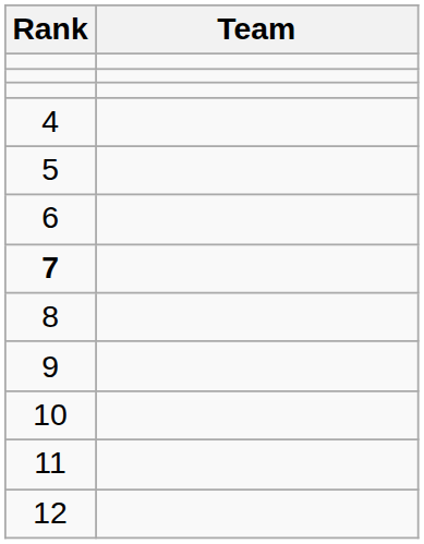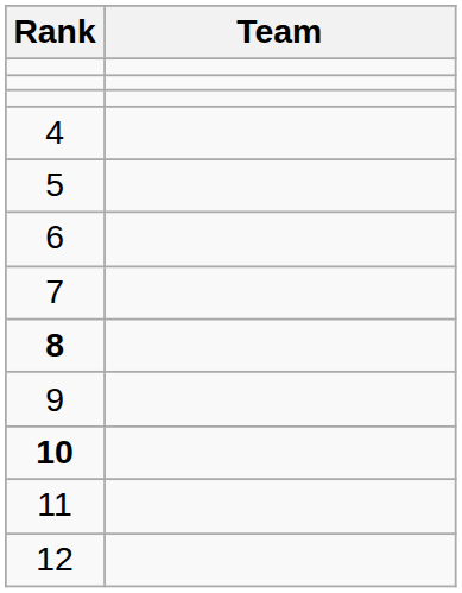row 8 | Rank: bold -> normal
row 9 | Rank: normal -> bold
row 11 | Rank: normal -> bold
